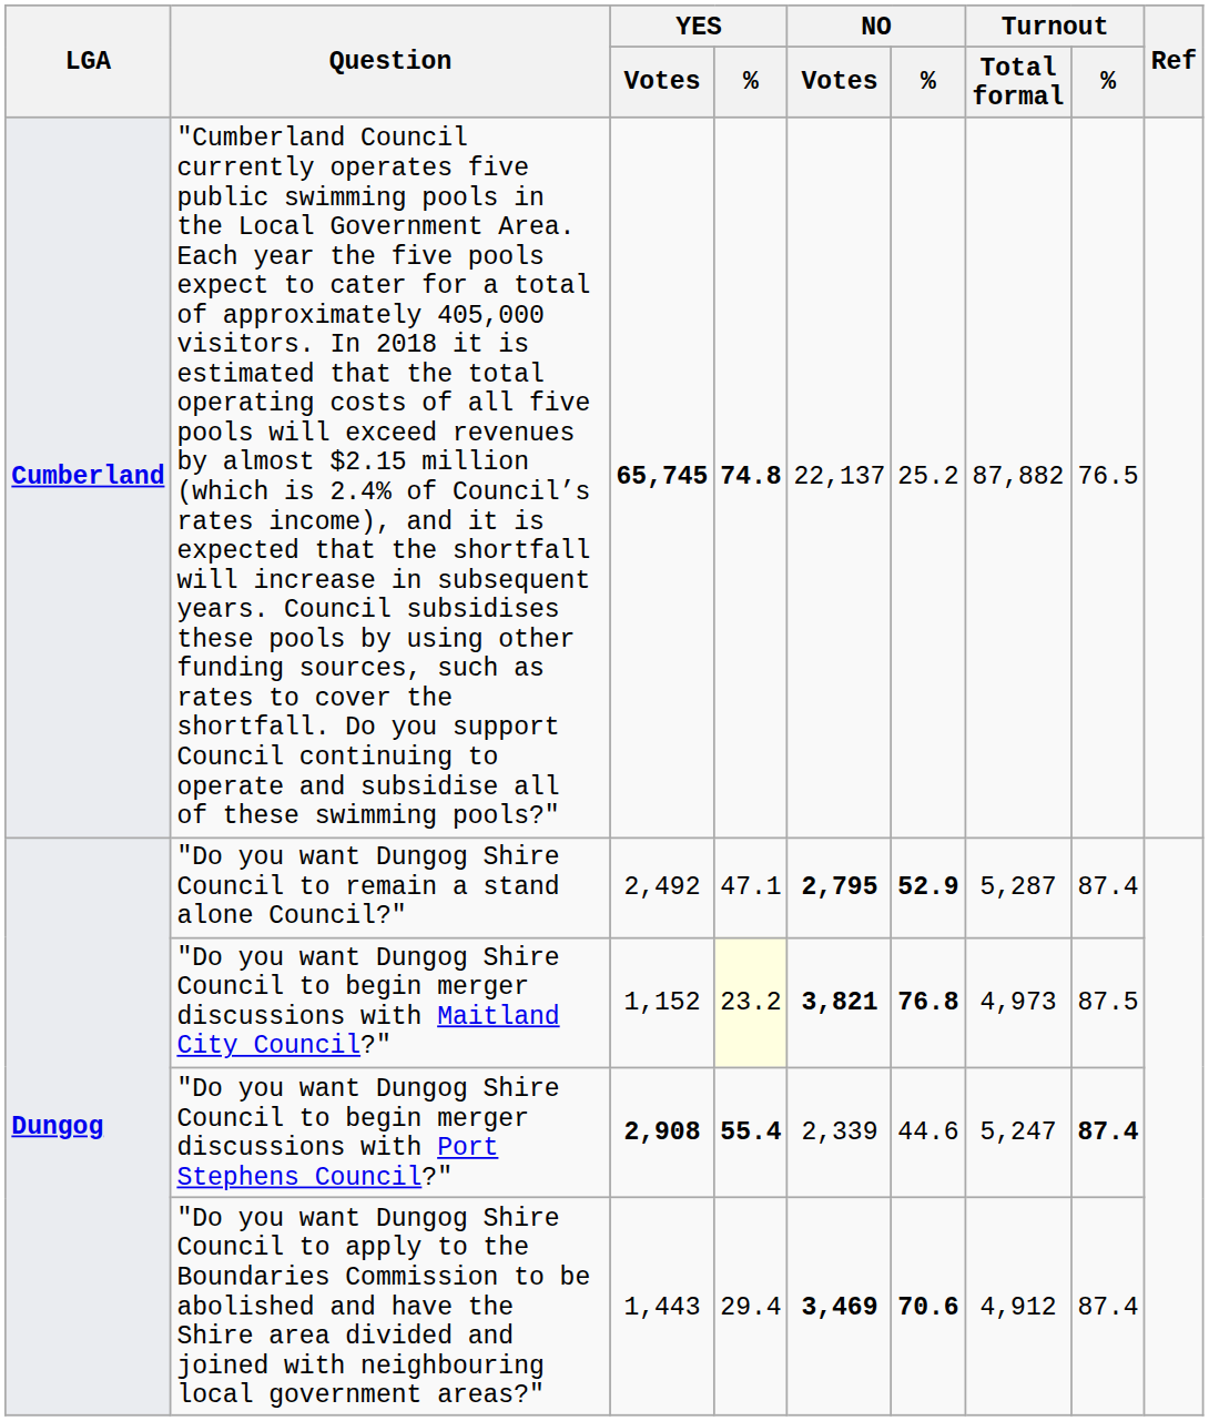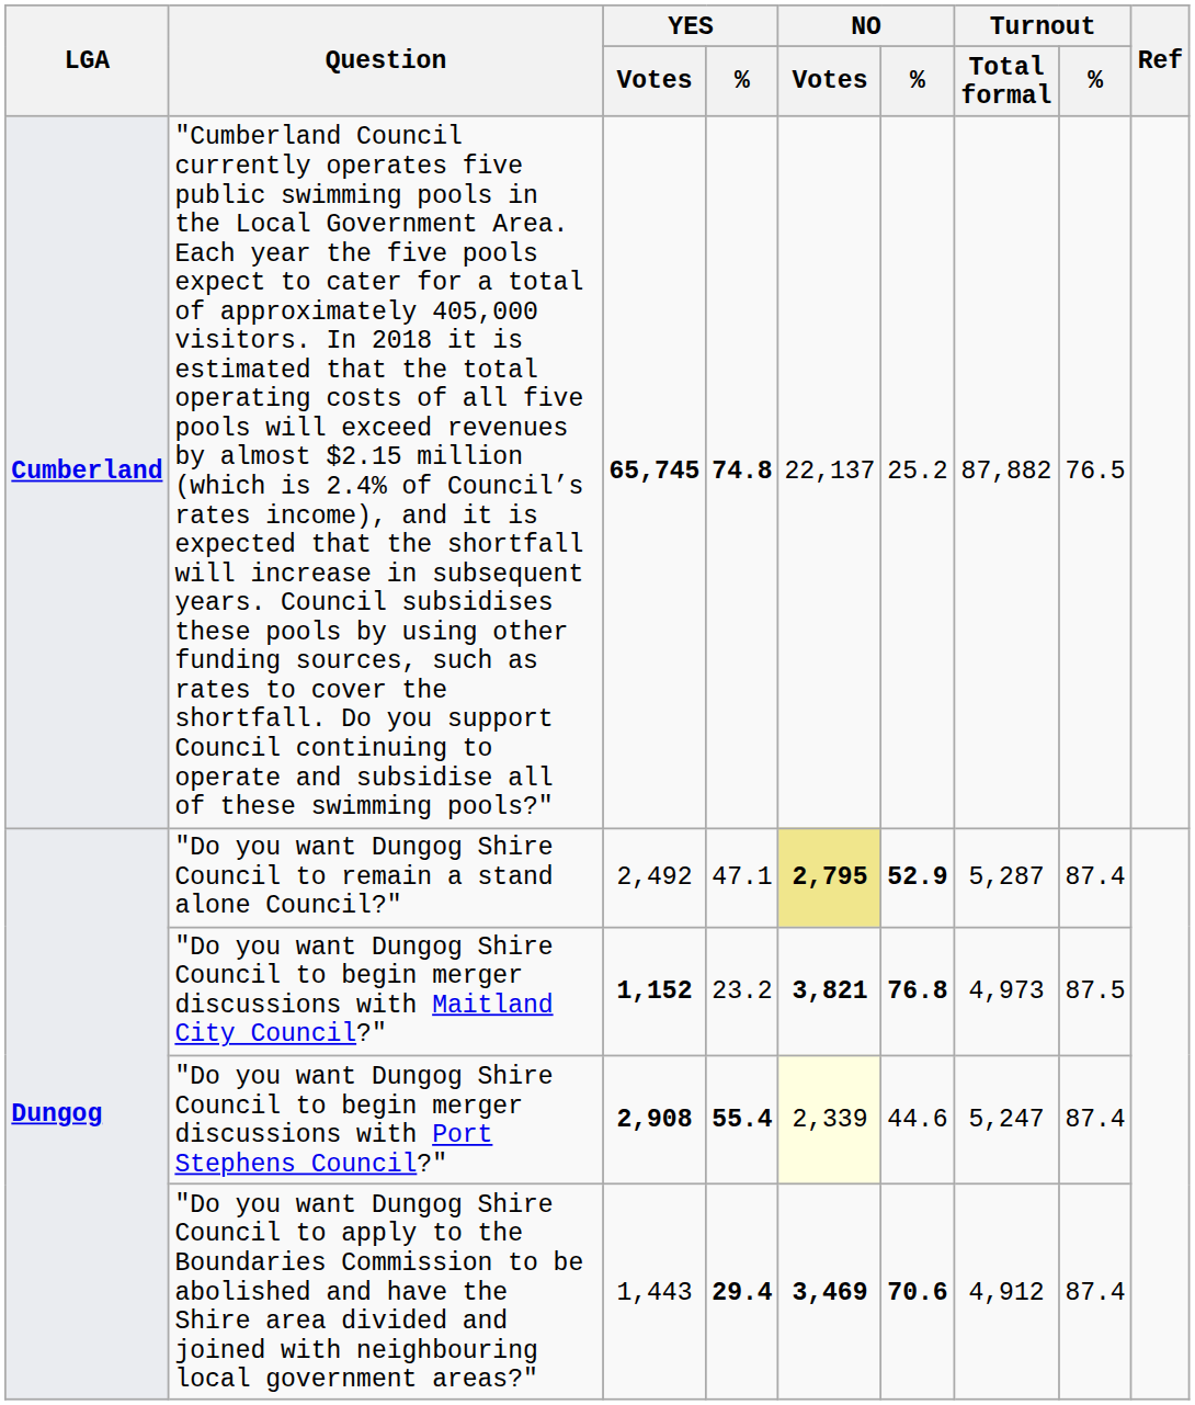row 4 | NO / Votes: no background -> khaki background
row 5 | YES / Votes: normal -> bold
row 5 | YES / %: lightyellow background -> no background
row 6 | NO / Votes: no background -> lightyellow background
row 6 | Turnout / %: bold -> normal
row 7 | YES / %: normal -> bold
